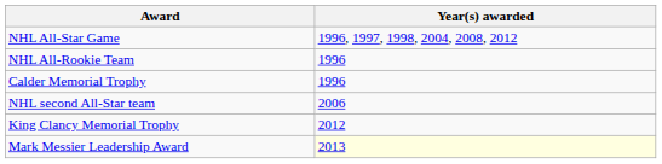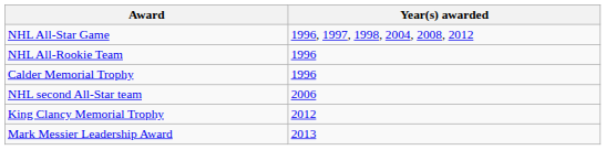Mark Messier Leadership Award | Year(s) awarded: lightyellow background -> no background
